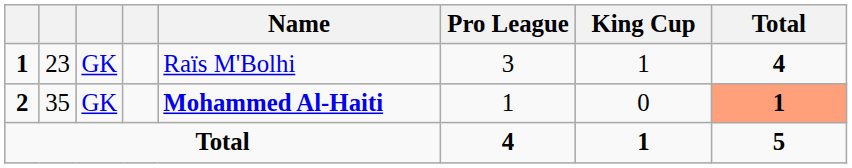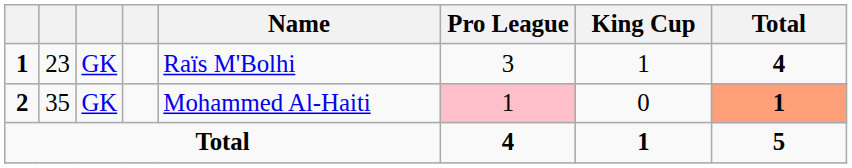2 | Name: bold -> normal
2 | Pro League: no background -> pink background
